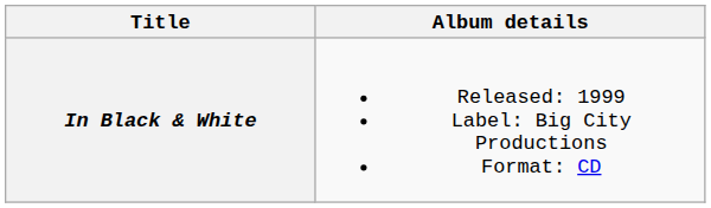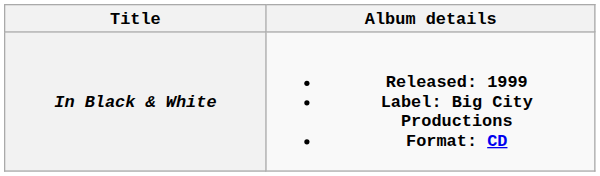In Black & White | Album details: normal -> bold
